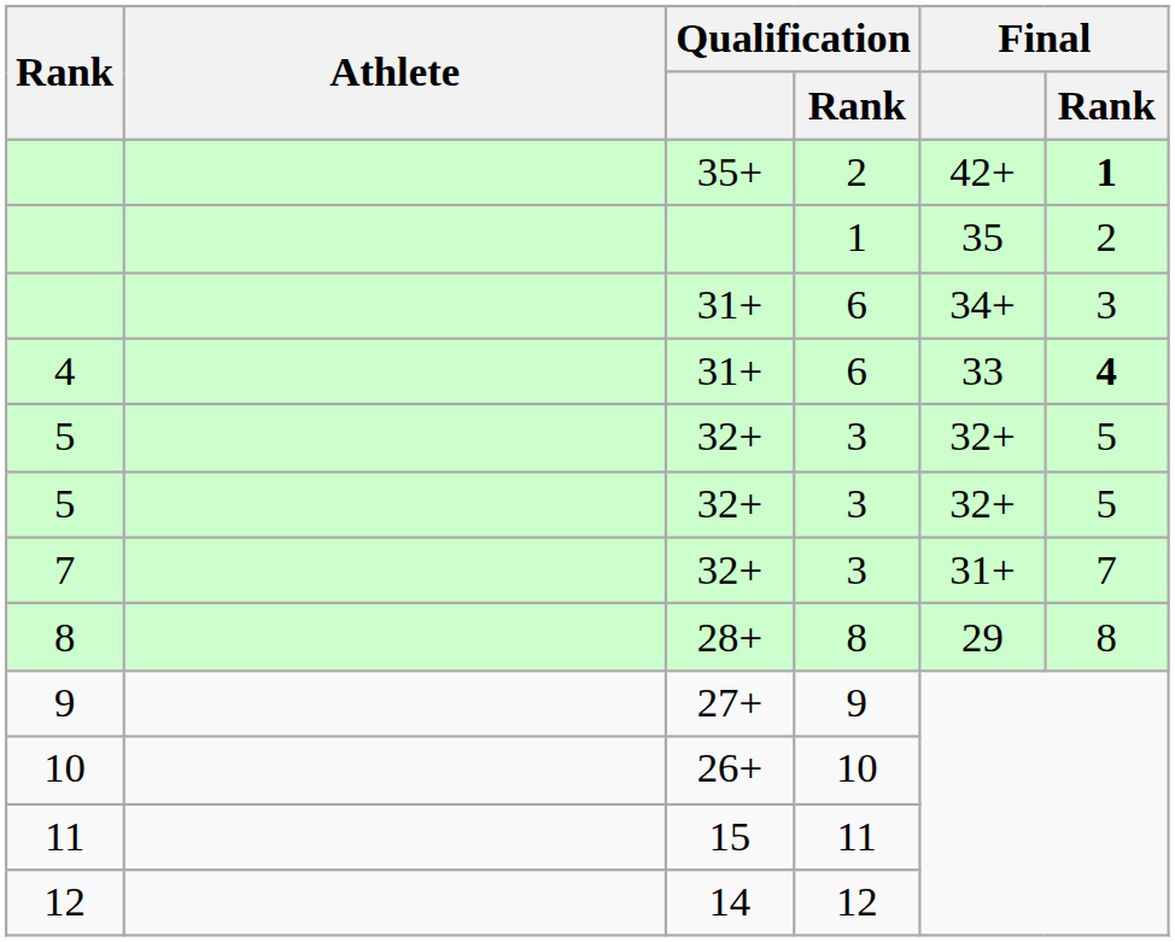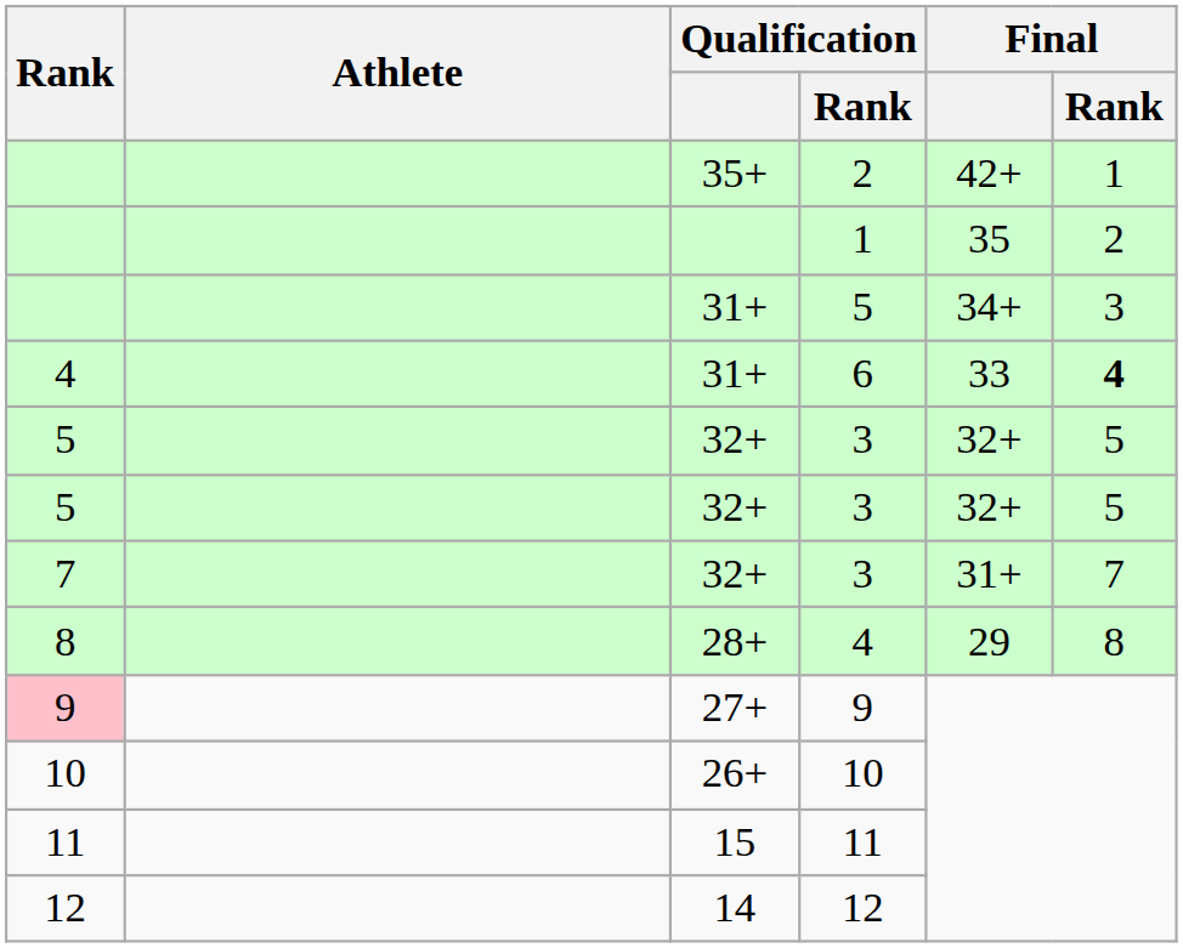row 3 | Final / Rank: bold -> normal
row 5 | Qualification / Rank: 6 -> 5
row 10 | Qualification / Rank: 8 -> 4
row 11 | Rank: no background -> pink background
